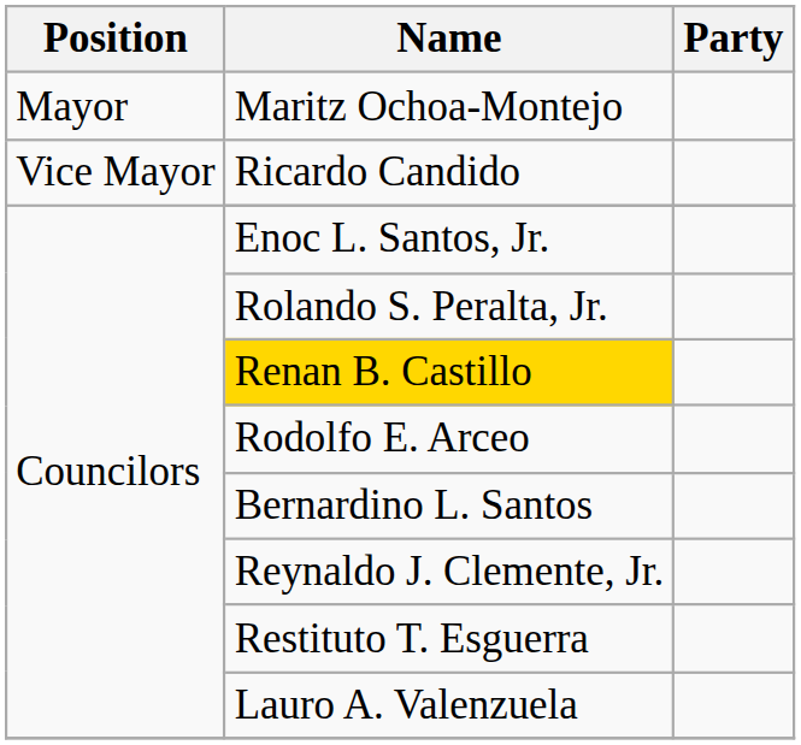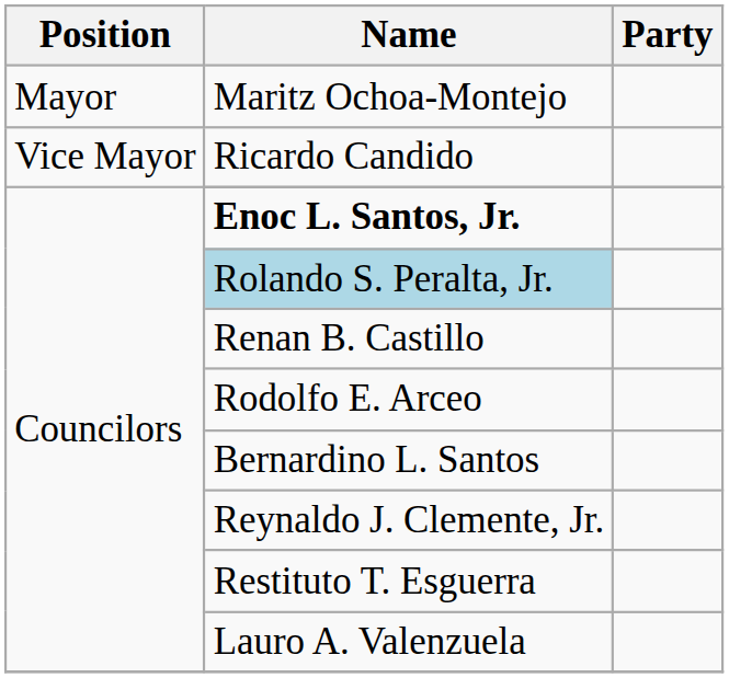Enoc L. Santos, Jr. | Name: normal -> bold
Rolando S. Peralta, Jr. | Name: no background -> lightblue background
Renan B. Castillo | Name: gold background -> no background
